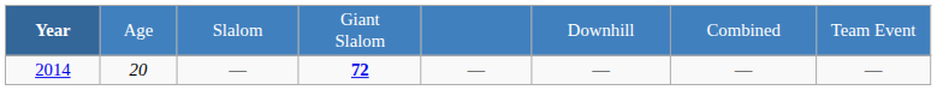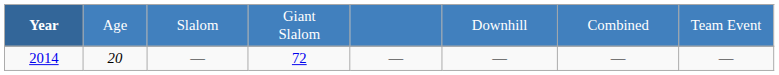2014 | column 4: bold -> normal
